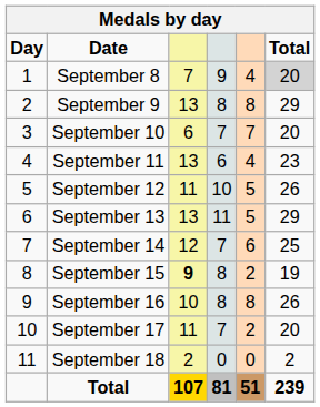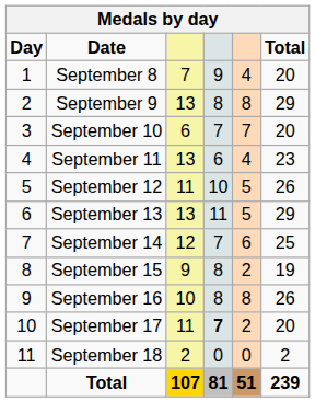September 8 | Total: lightgrey background -> no background
September 15 | column 3: bold -> normal
September 17 | column 4: normal -> bold
